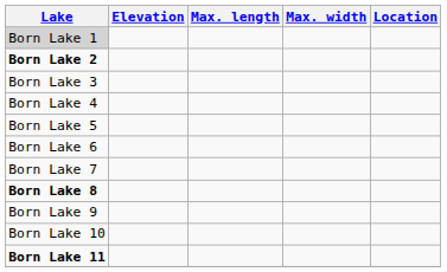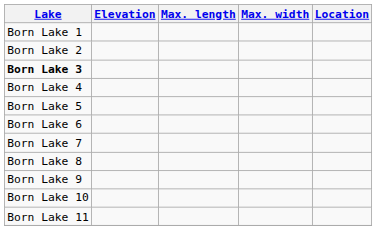Born Lake 1 | Lake: lightgrey background -> no background
Born Lake 2 | Lake: bold -> normal
Born Lake 3 | Lake: normal -> bold
Born Lake 8 | Lake: bold -> normal
Born Lake 11 | Lake: bold -> normal
